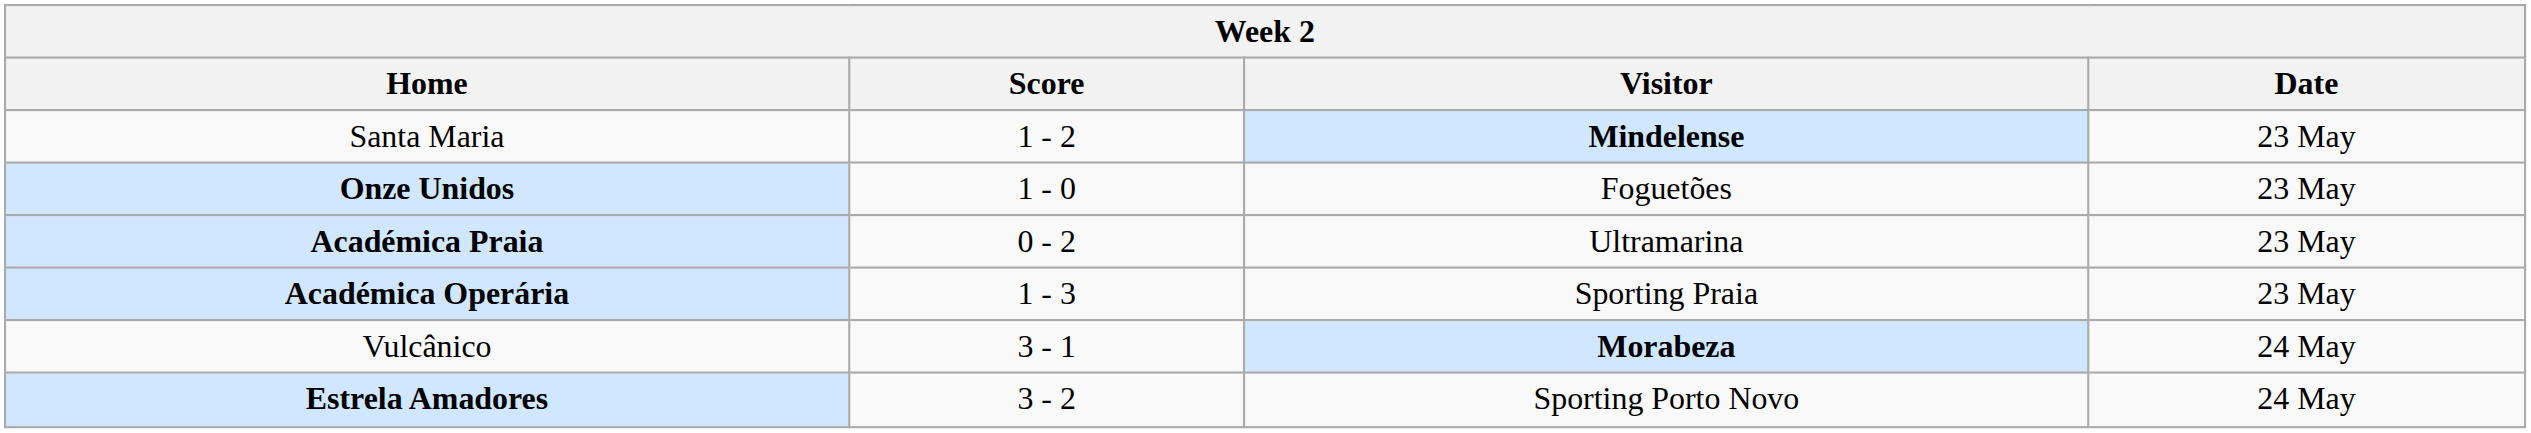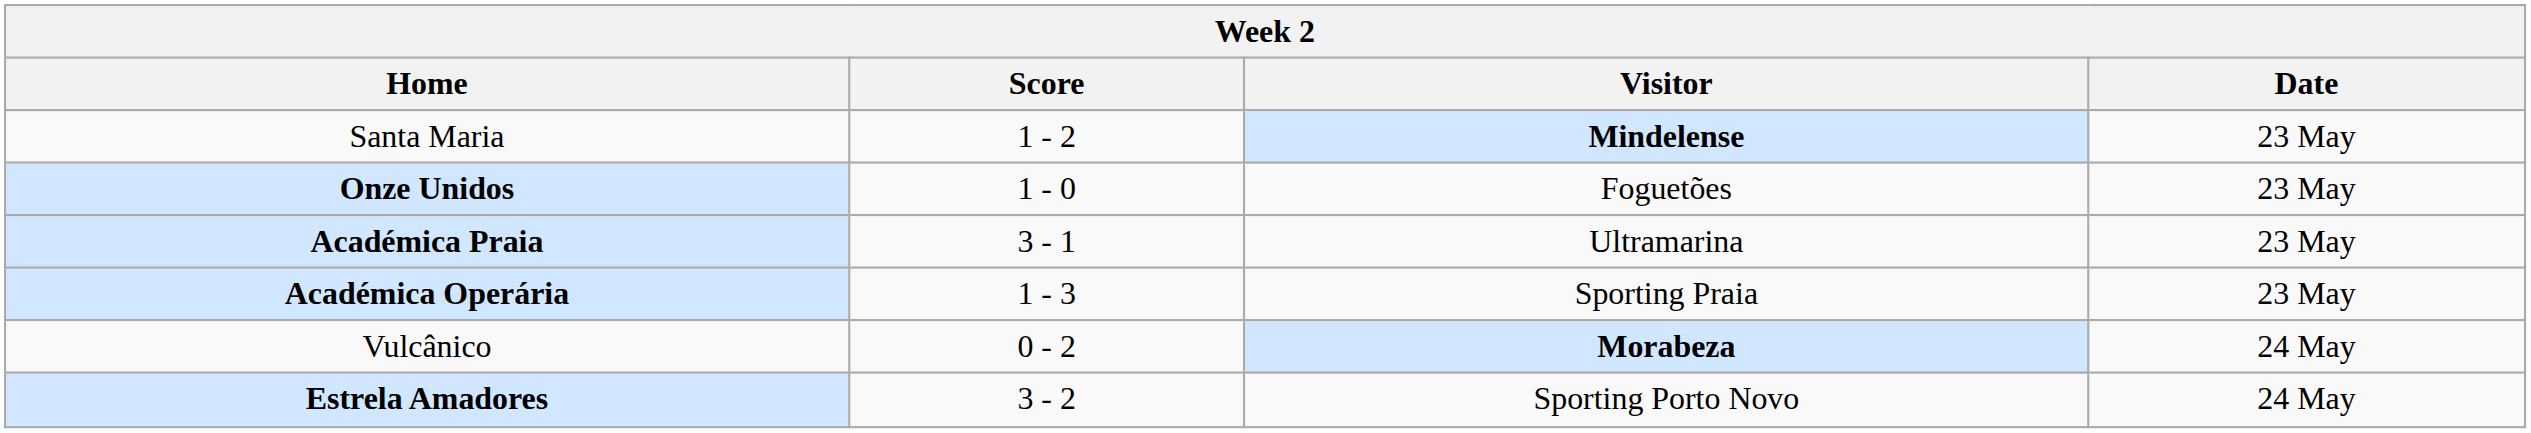Académica Praia | Score: 0 - 2 -> 3 - 1
Vulcânico | Score: 3 - 1 -> 0 - 2
